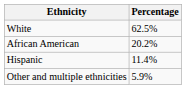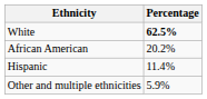White | Percentage: normal -> bold
